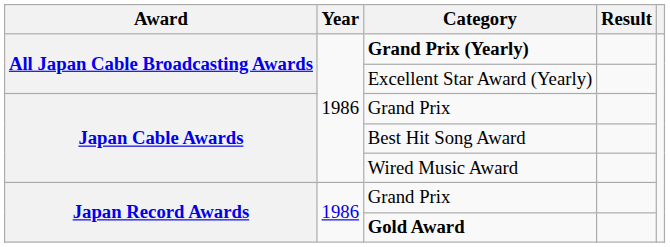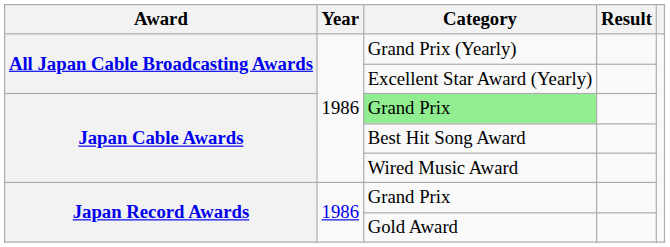Grand Prix (Yearly) | Category: bold -> normal
Japan Cable Awards / Grand Prix | Category: no background -> lightgreen background
Gold Award | Category: bold -> normal
